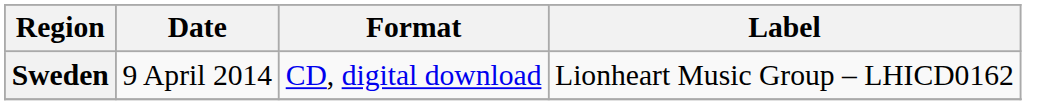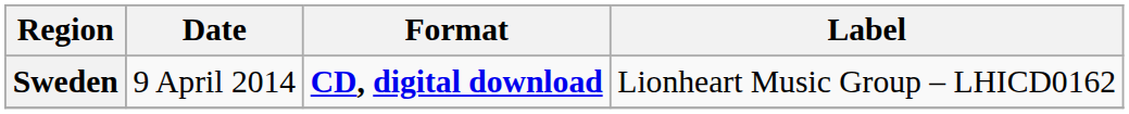Sweden | Format: normal -> bold
